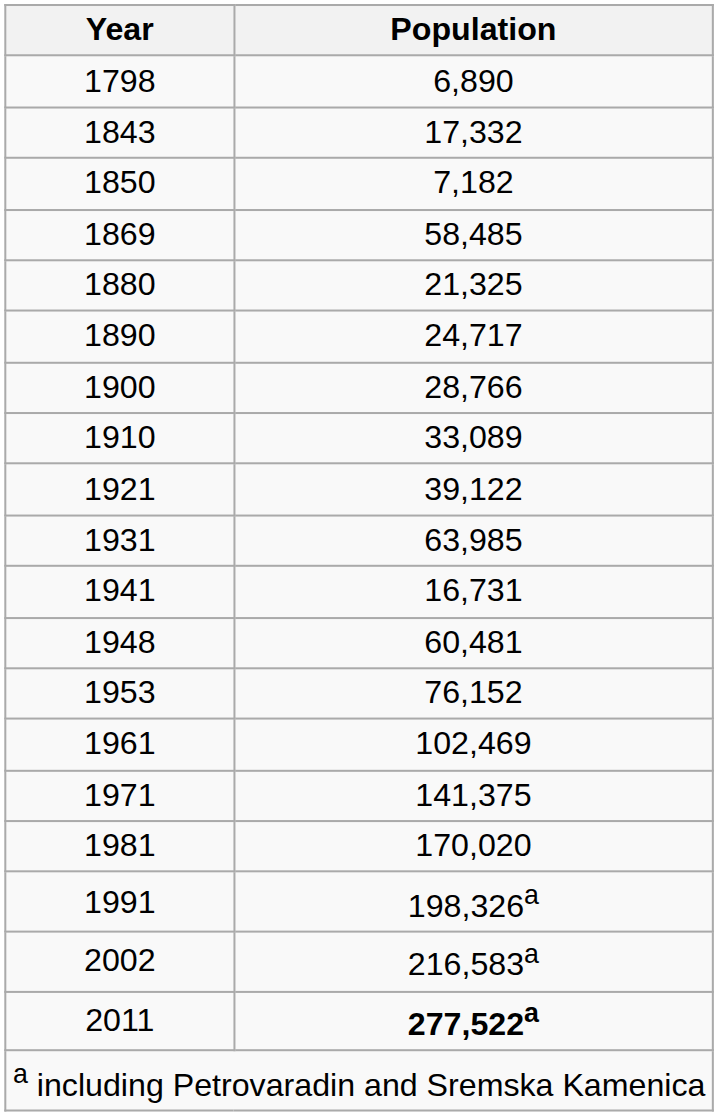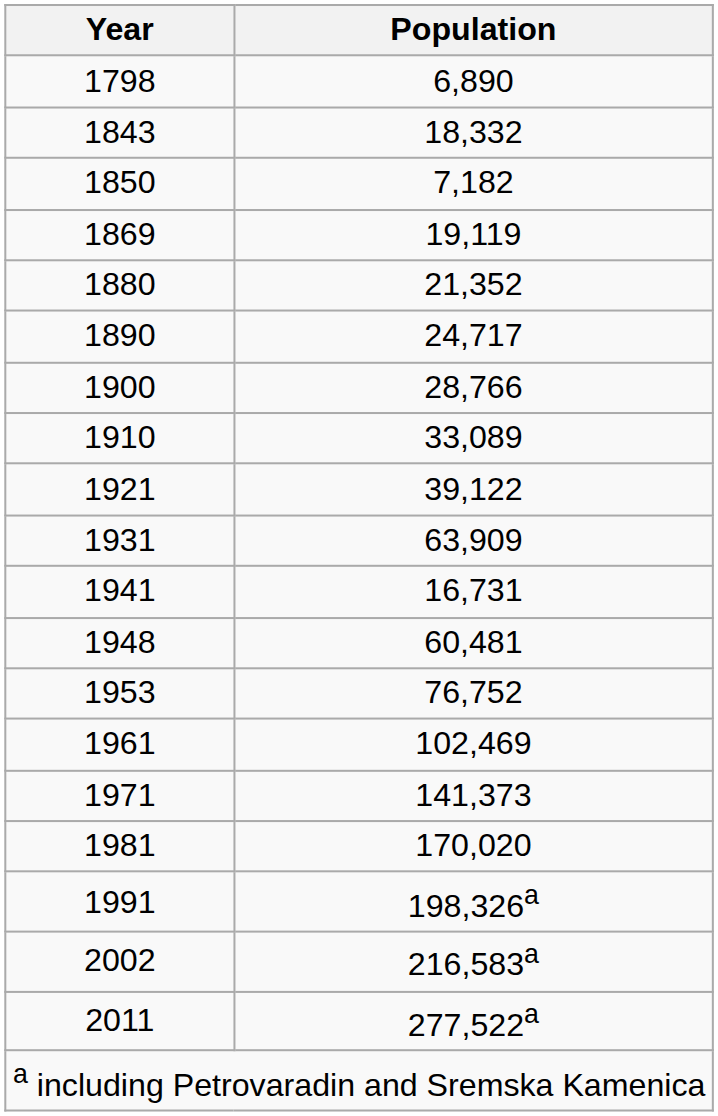1843 | Population: 17,332 -> 18,332
1869 | Population: 58,485 -> 19,119
1880 | Population: 21,325 -> 21,352
1931 | Population: 63,985 -> 63,909
1953 | Population: 76,152 -> 76,752
1971 | Population: 141,375 -> 141,373
2011 | Population: bold -> normal
